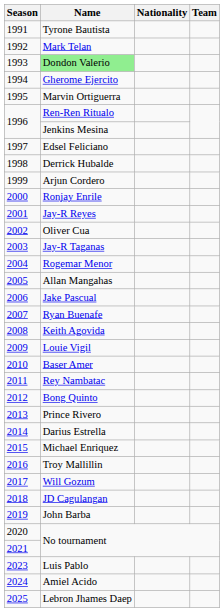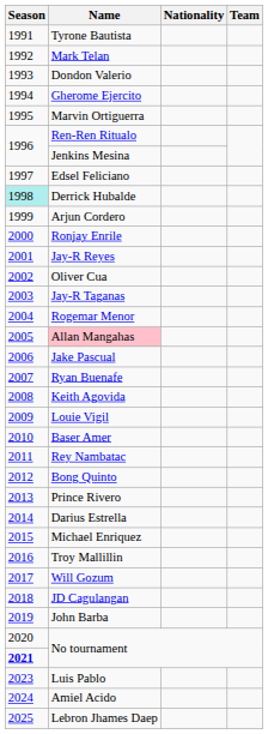Dondon Valerio | Name: lightgreen background -> no background
Derrick Hubalde | Season: no background -> paleturquoise background
Allan Mangahas | Name: no background -> pink background
2021 / No tournament | Season: normal -> bold
